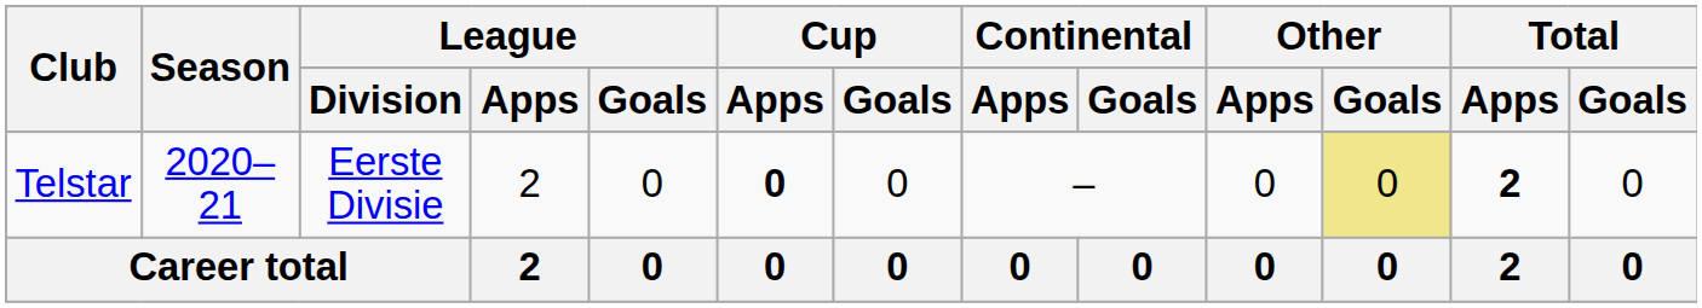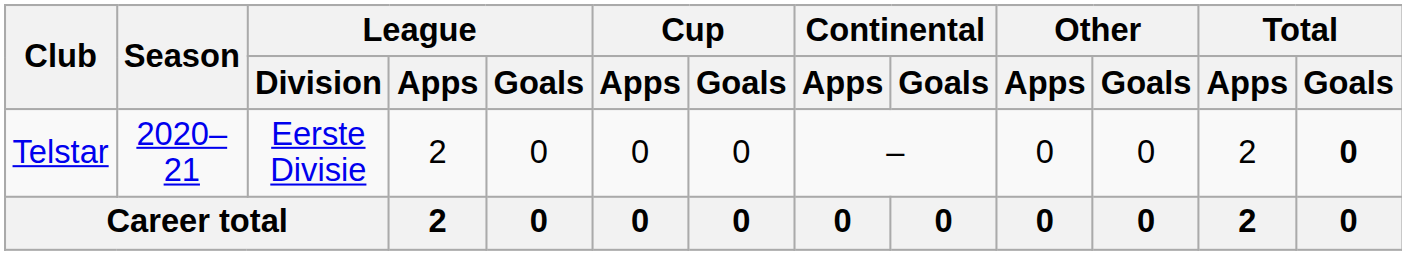Telstar | Cup / Apps: bold -> normal
Telstar | Other / Goals: khaki background -> no background
Telstar | Total / Apps: bold -> normal
Telstar | Total / Goals: normal -> bold
